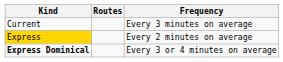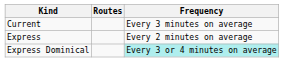row 3 | Kind: gold background -> no background
row 4 | Kind: bold -> normal
row 4 | Frequency: no background -> paleturquoise background
